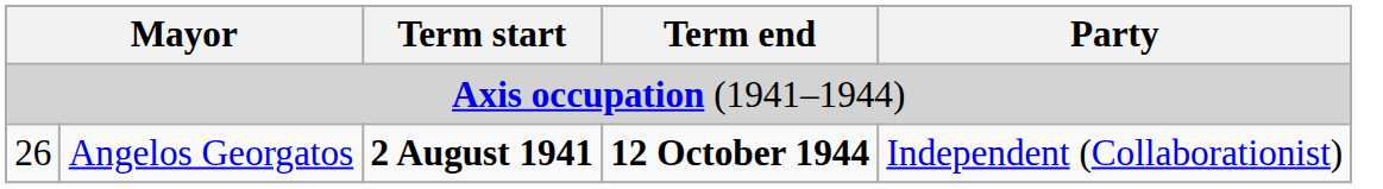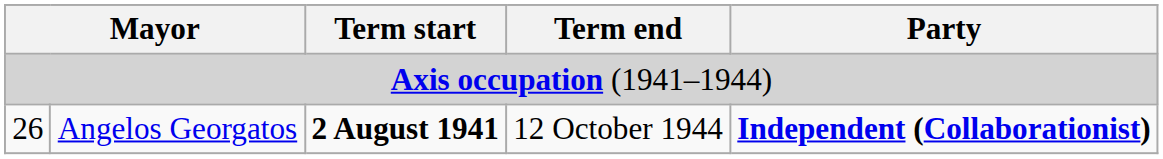26 | Term end: bold -> normal
26 | Party: normal -> bold
